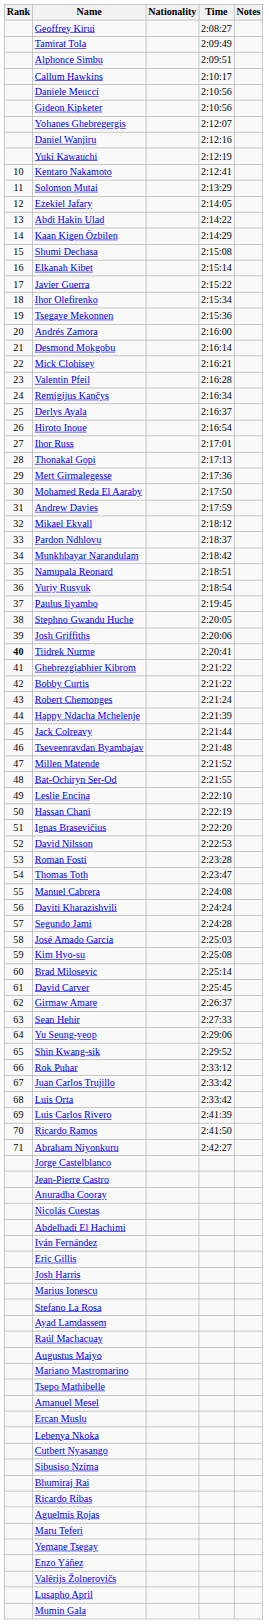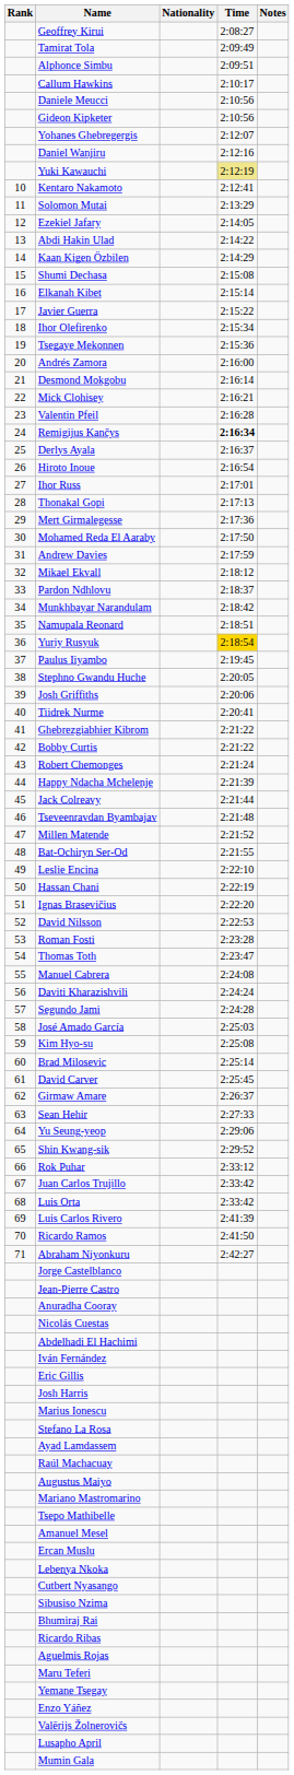Yuki Kawauchi | Time: no background -> khaki background
Remigijus Kančys | Time: normal -> bold
Yuriy Rusyuk | Time: no background -> gold background
Tiidrek Nurme | Rank: bold -> normal
